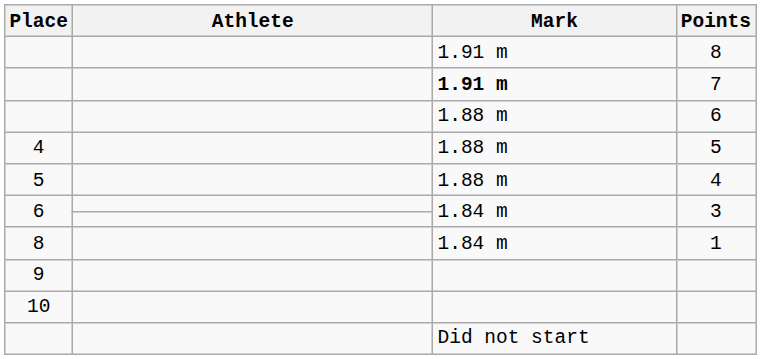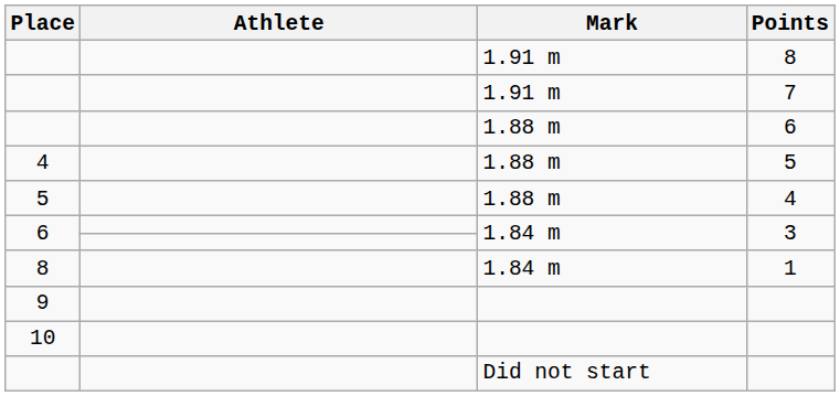7 | Mark: bold -> normal
